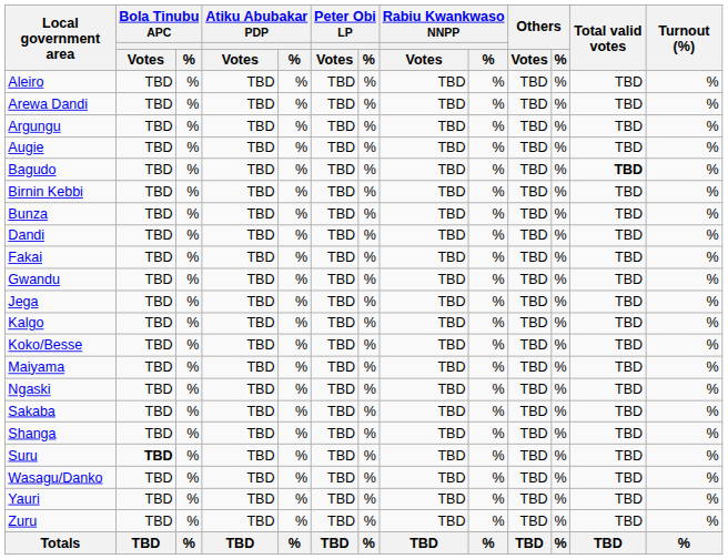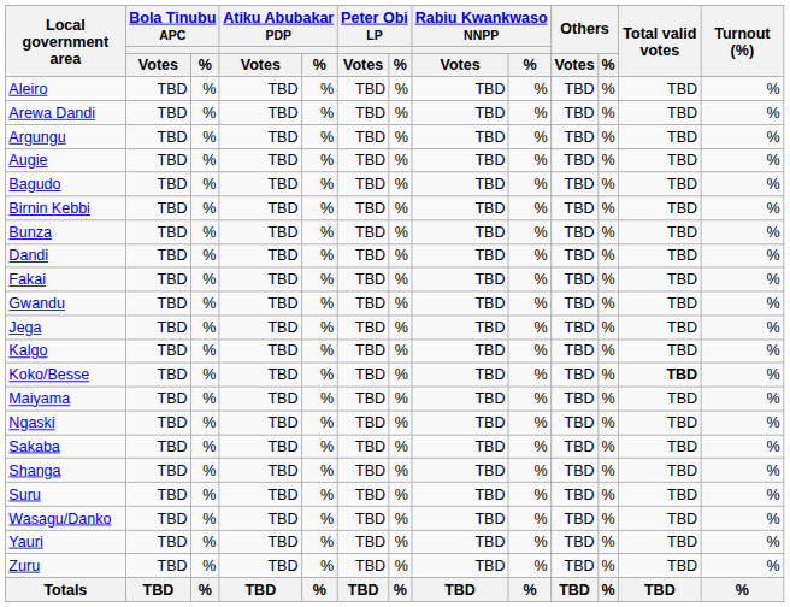Bagudo | Total valid votes: bold -> normal
Koko/Besse | Total valid votes: normal -> bold
Suru | Bola Tinubu APC / Votes: bold -> normal
